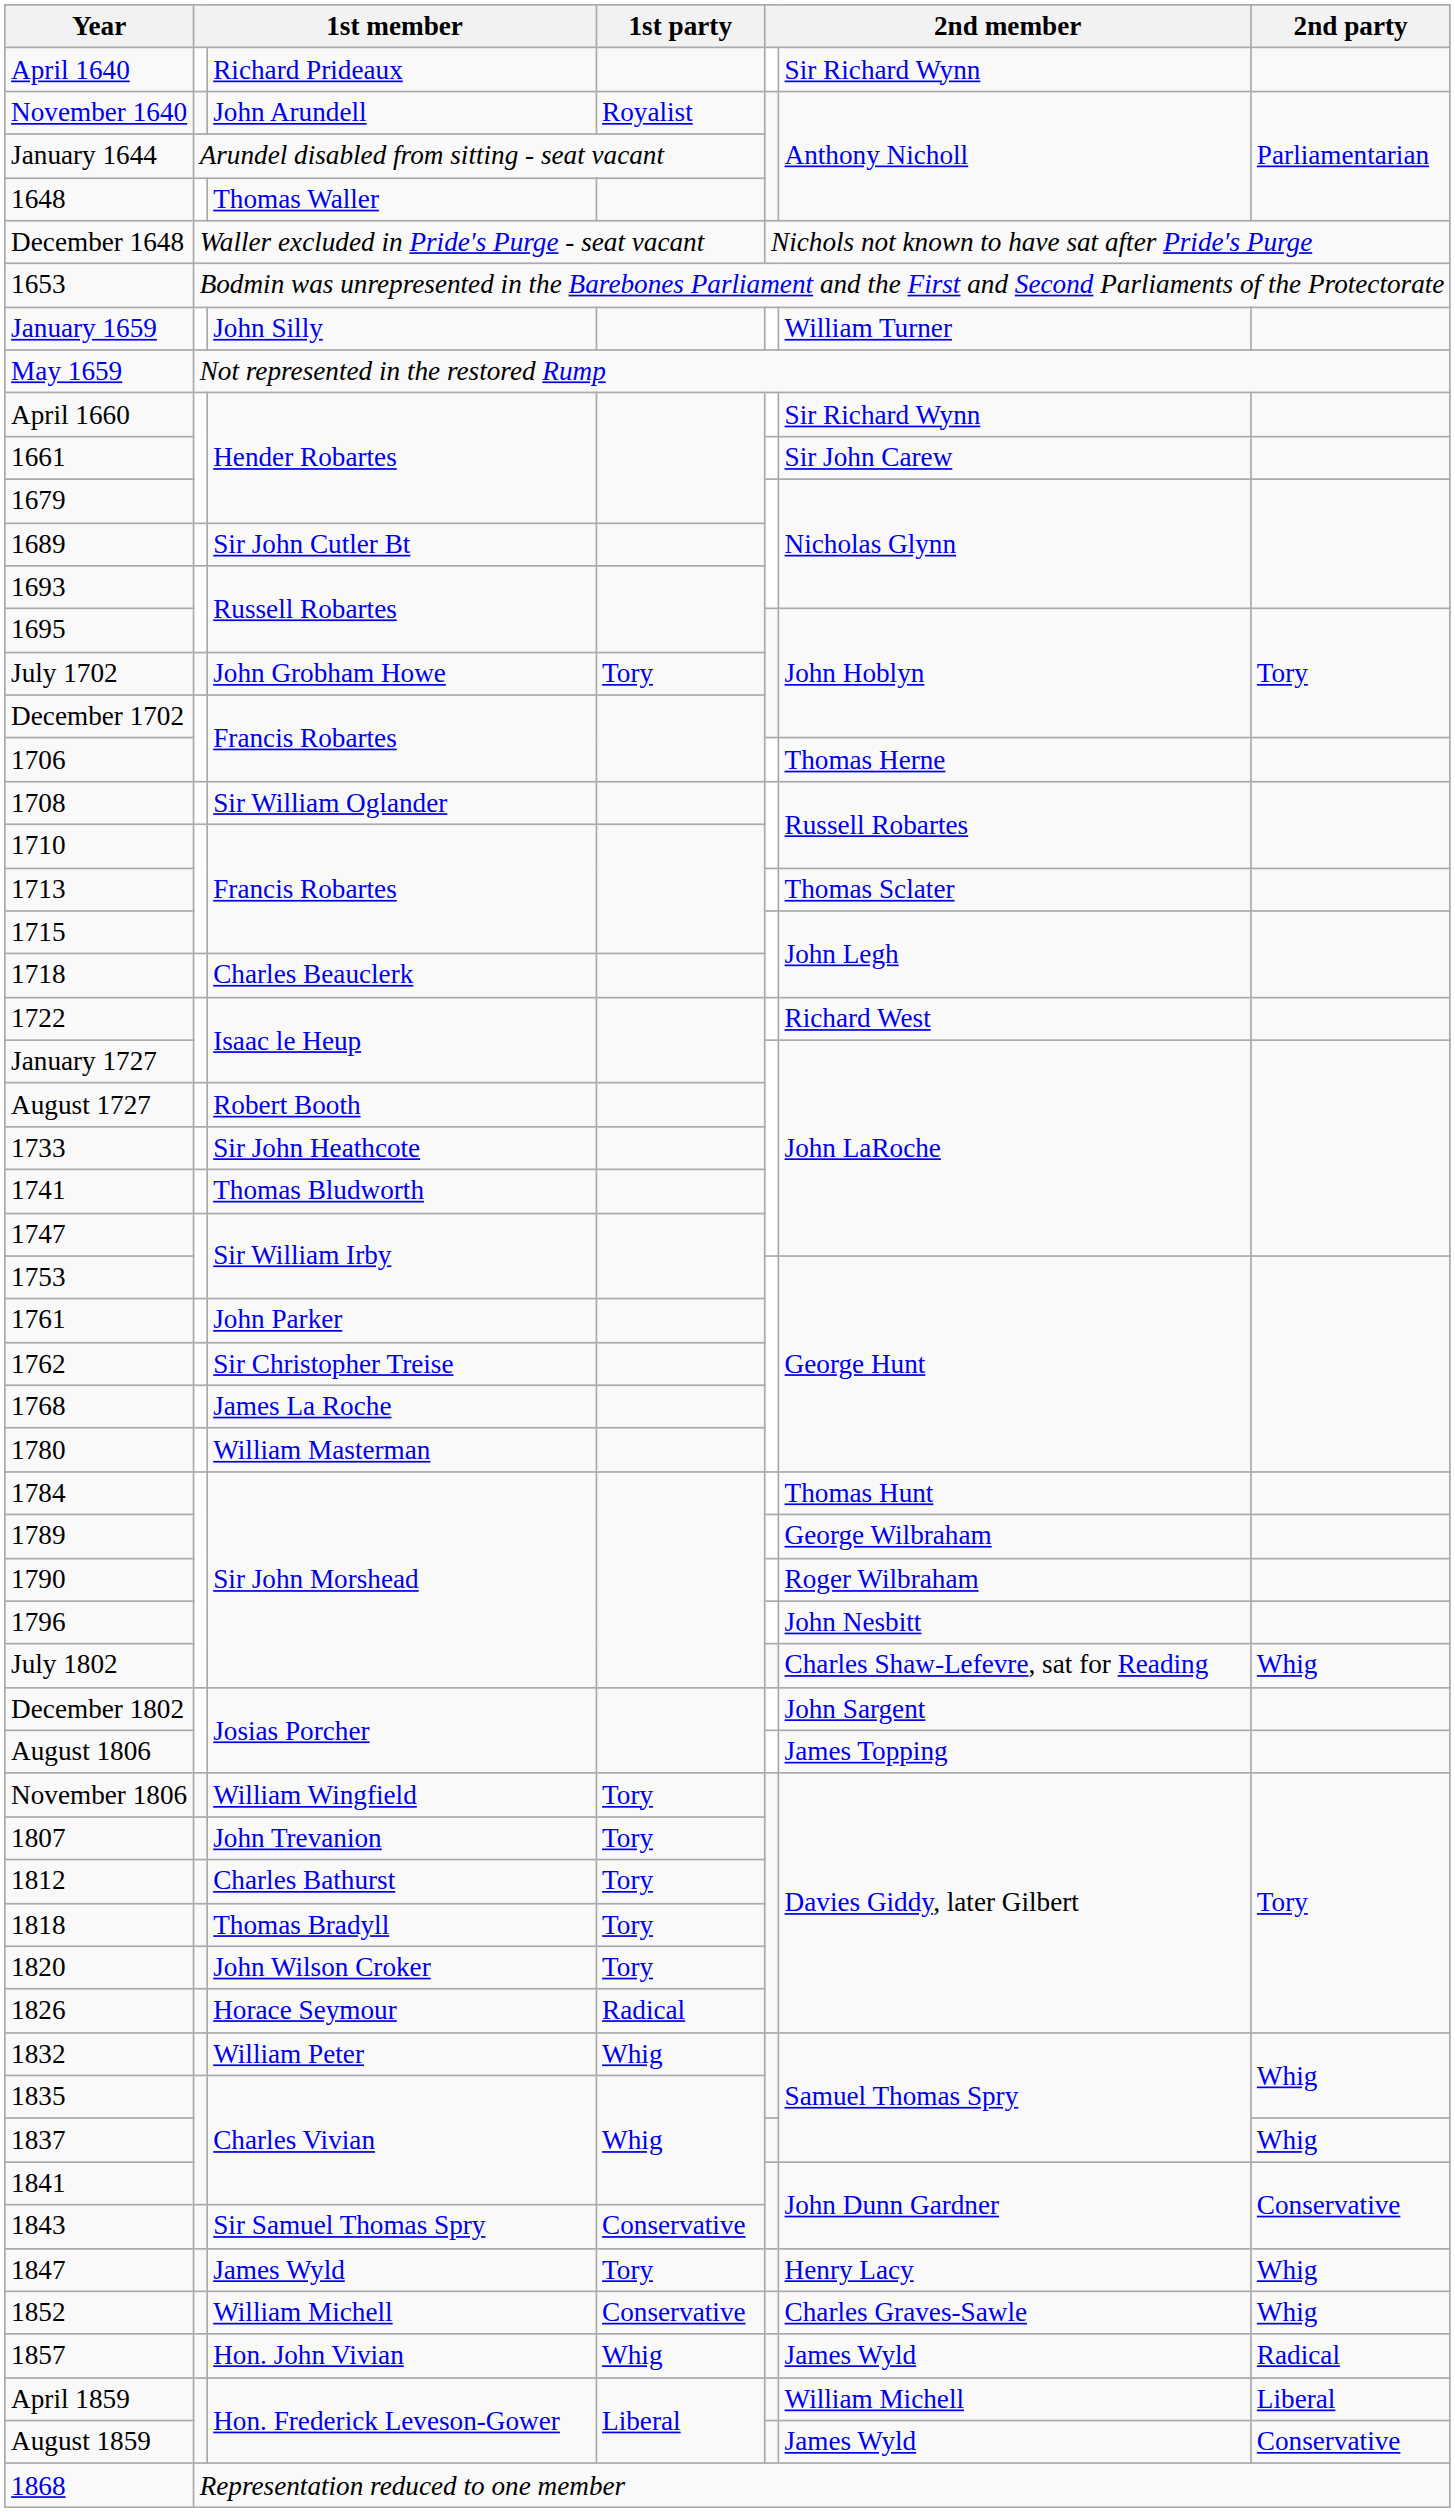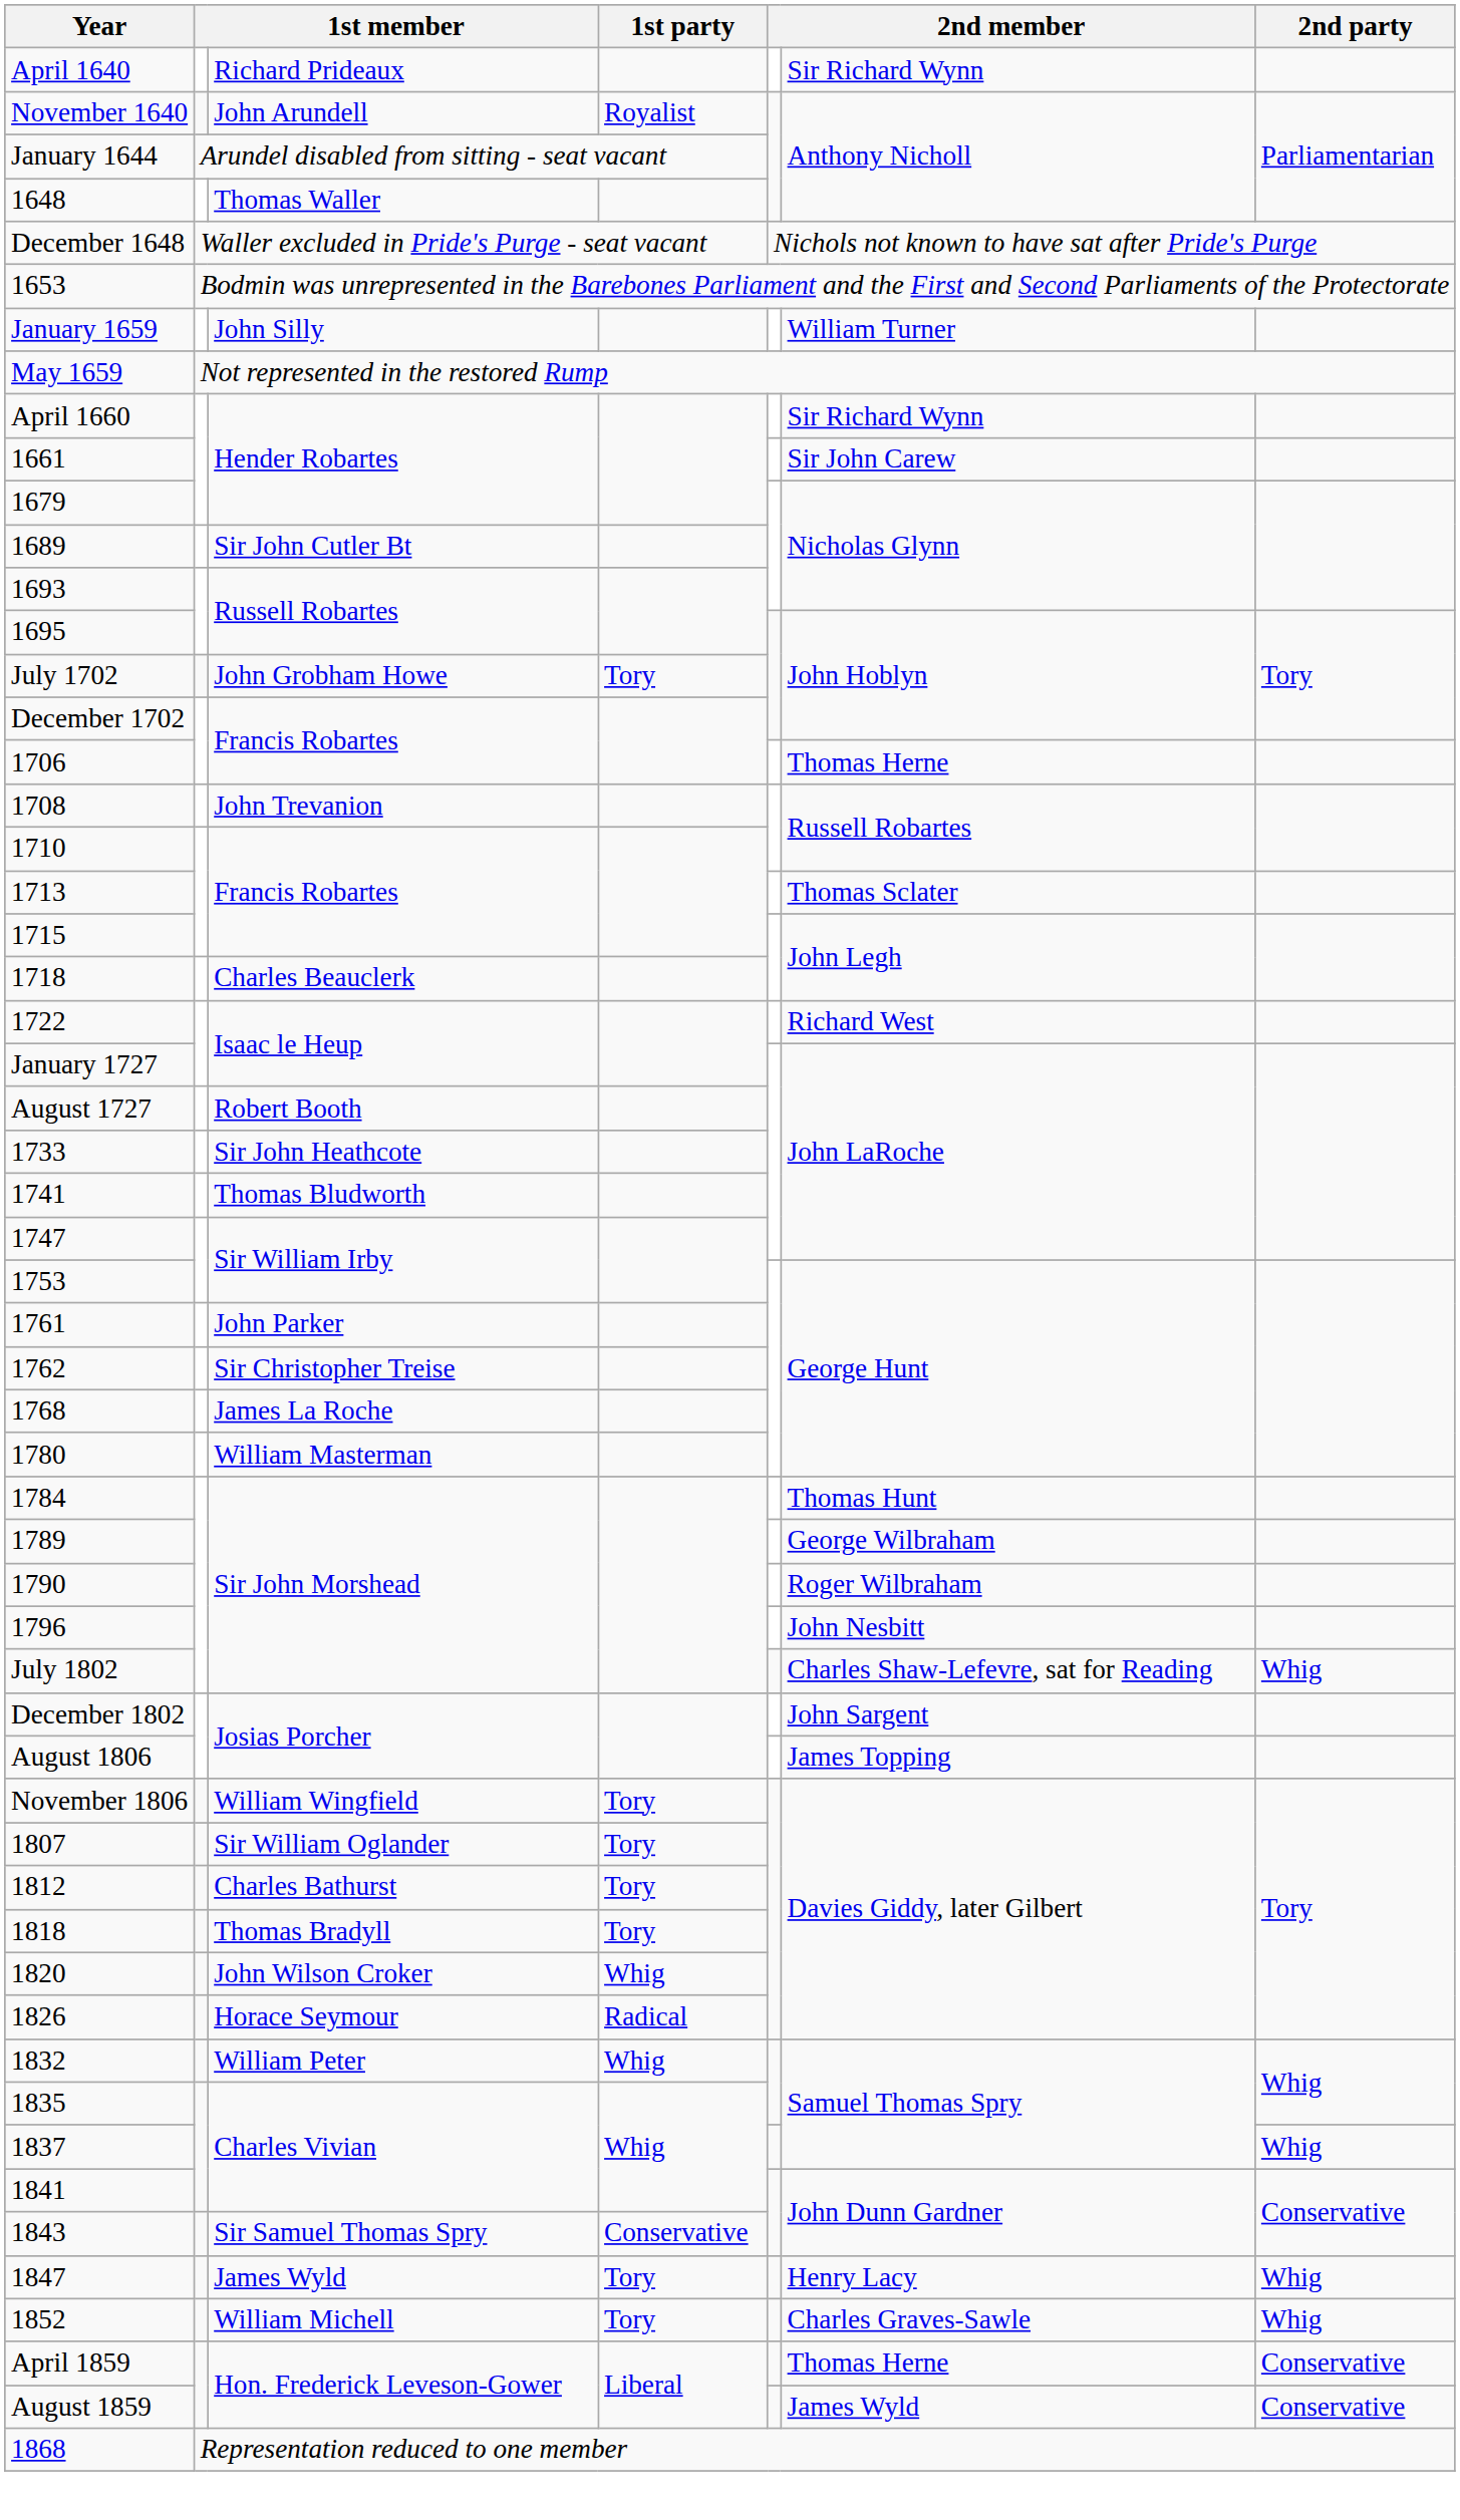1708 | column 3: Sir William Oglander -> John Trevanion
1807 | column 3: John Trevanion -> Sir William Oglander
1820 | 1st party: Tory -> Whig
1852 | 1st party: Conservative -> Tory
- row: 1857 | Hon. John Vivian | Whig | James Wyld | Radical
April 1859 | column 6: William Michell -> Thomas Herne
April 1859 | 2nd party: Liberal -> Conservative
